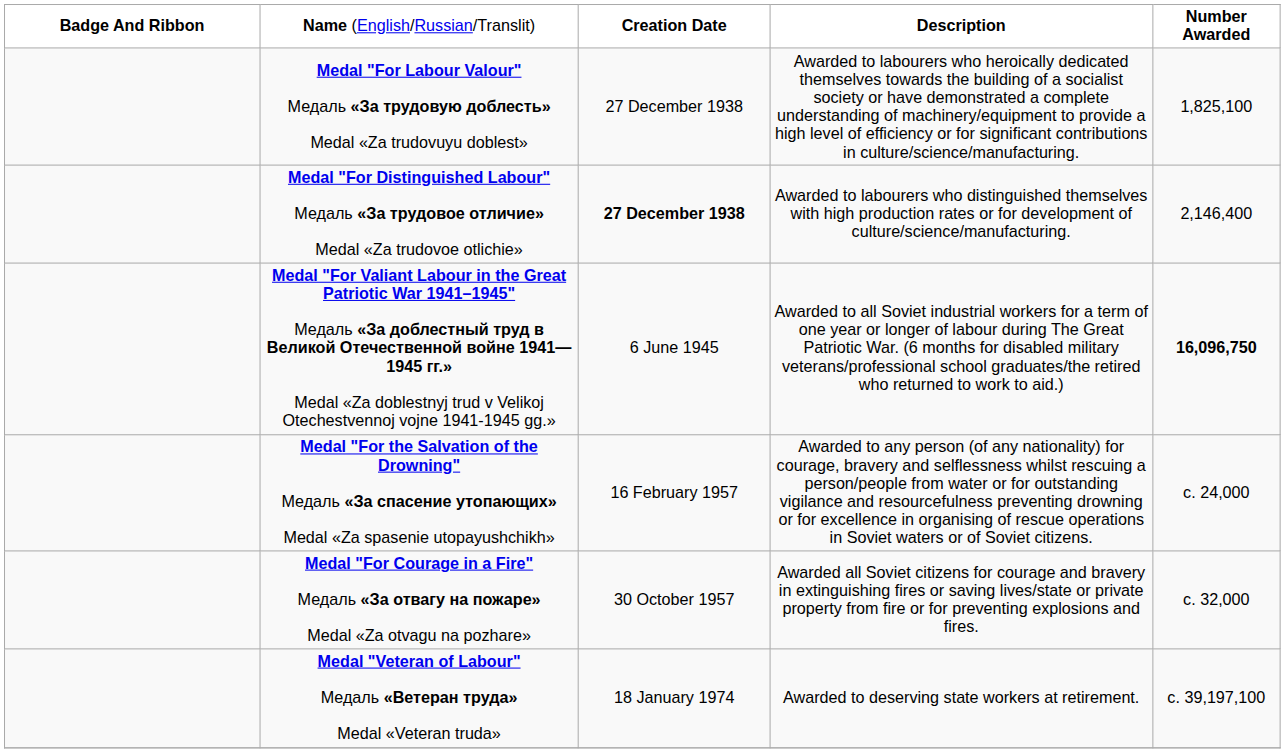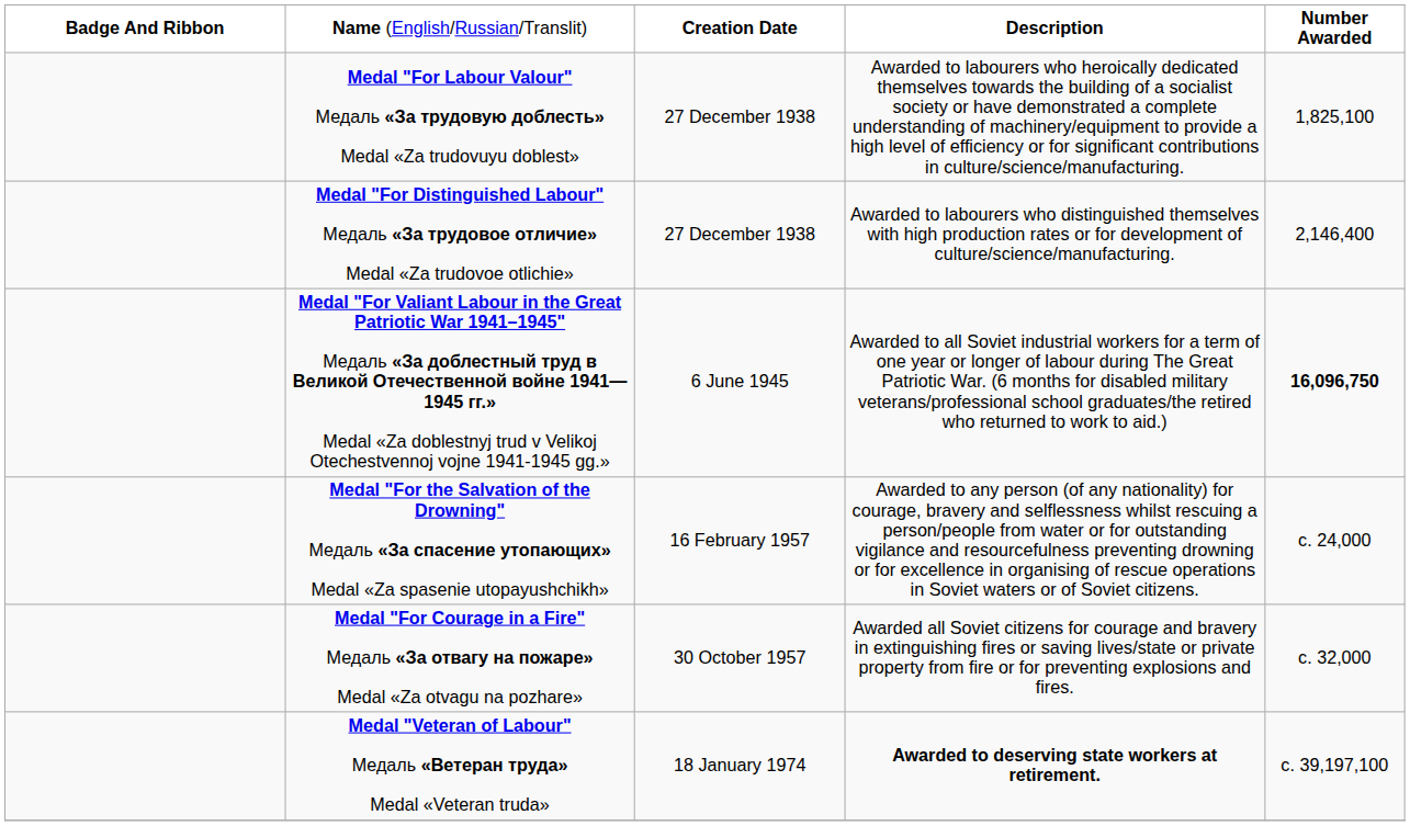row 3 | column 3: bold -> normal
row 7 | column 4: normal -> bold
